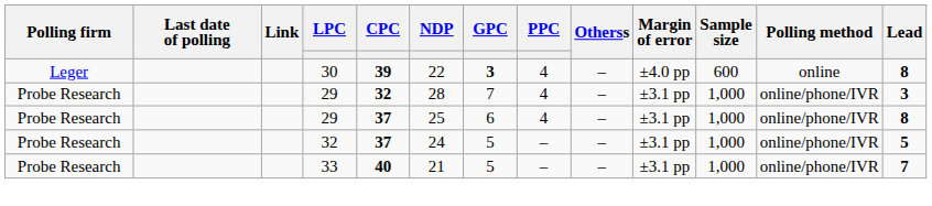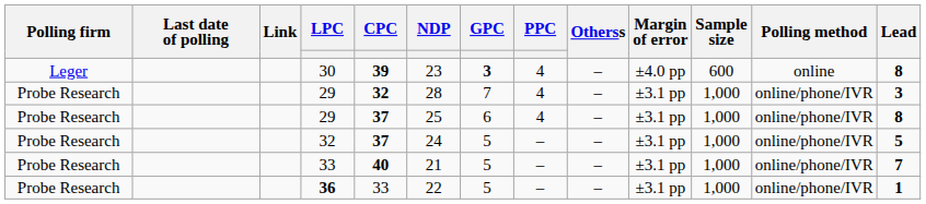30 | NDP: 22 -> 23
+ row: Probe Research | 36 | 33 | 22 | 5 | – | – | ±3.1 pp | 1,000 | online/phone/IVR | 1
